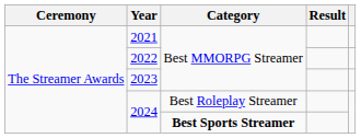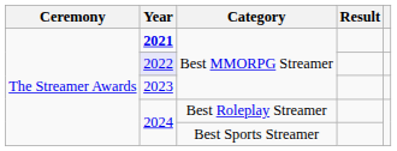2021 | Year: normal -> bold
2022 | Year: no background -> lavender background
2024 / Best Sports Streamer | Category: bold -> normal
